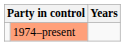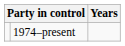1974–present | column 2: lightsalmon background -> no background
